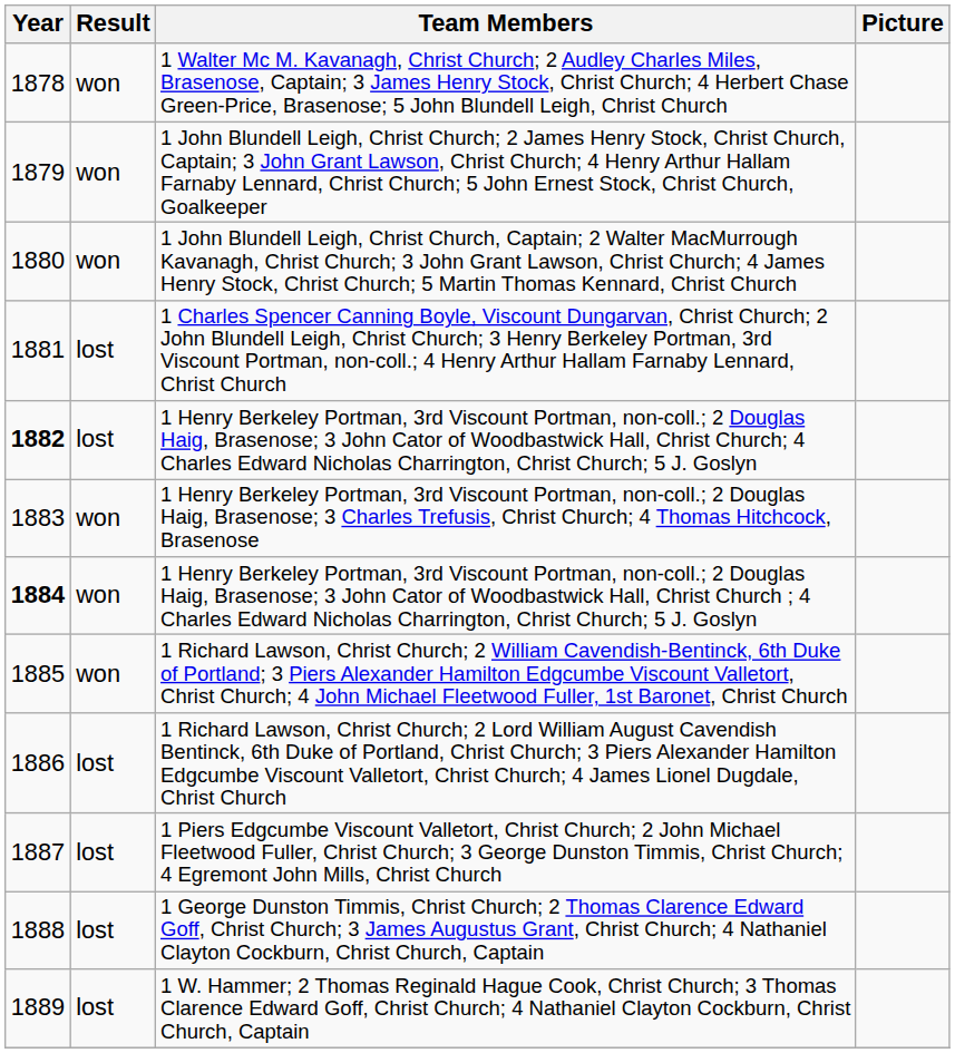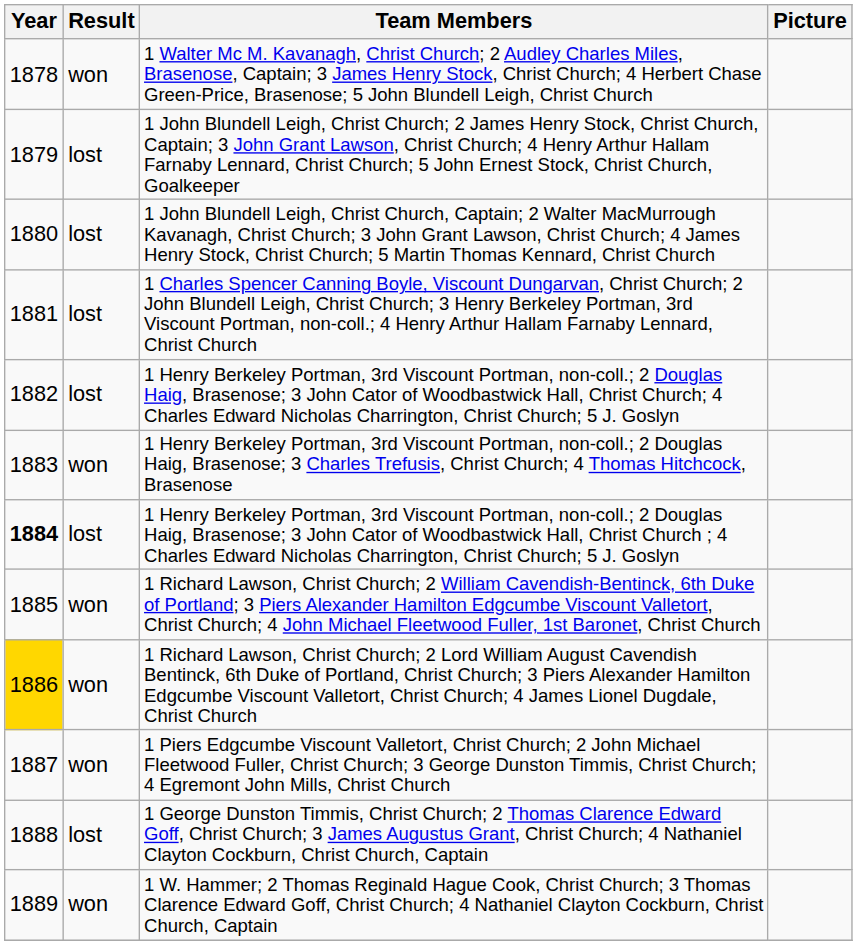row 3 | Result: won -> lost
row 4 | Result: won -> lost
row 6 | Year: bold -> normal
row 8 | Result: won -> lost
row 10 | Year: no background -> gold background
row 10 | Result: lost -> won
row 11 | Result: lost -> won
row 13 | Result: lost -> won
